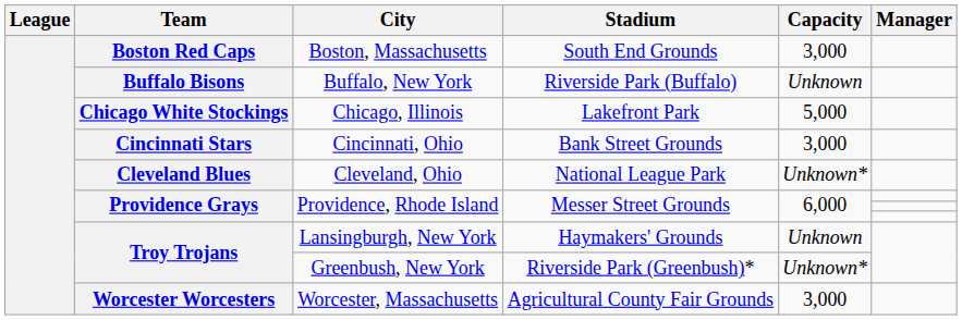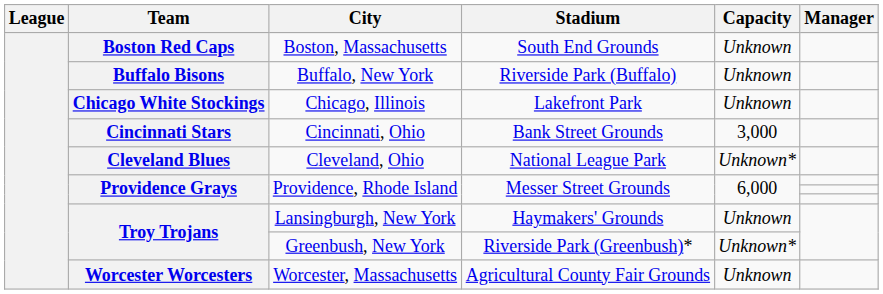Boston, Massachusetts | Capacity: 3,000 -> Unknown
Chicago, Illinois | Capacity: 5,000 -> Unknown
Worcester, Massachusetts | Capacity: 3,000 -> Unknown
